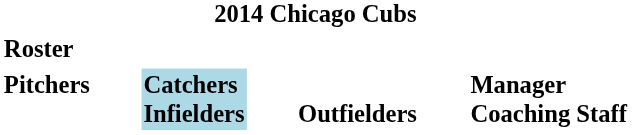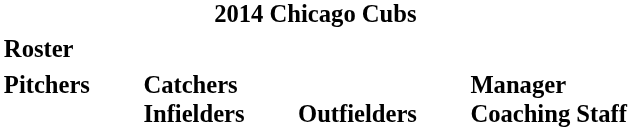Pitchers | column 2: lightblue background -> no background
